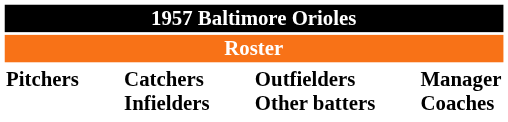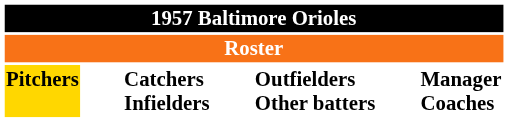Pitchers | column 1: no background -> gold background
